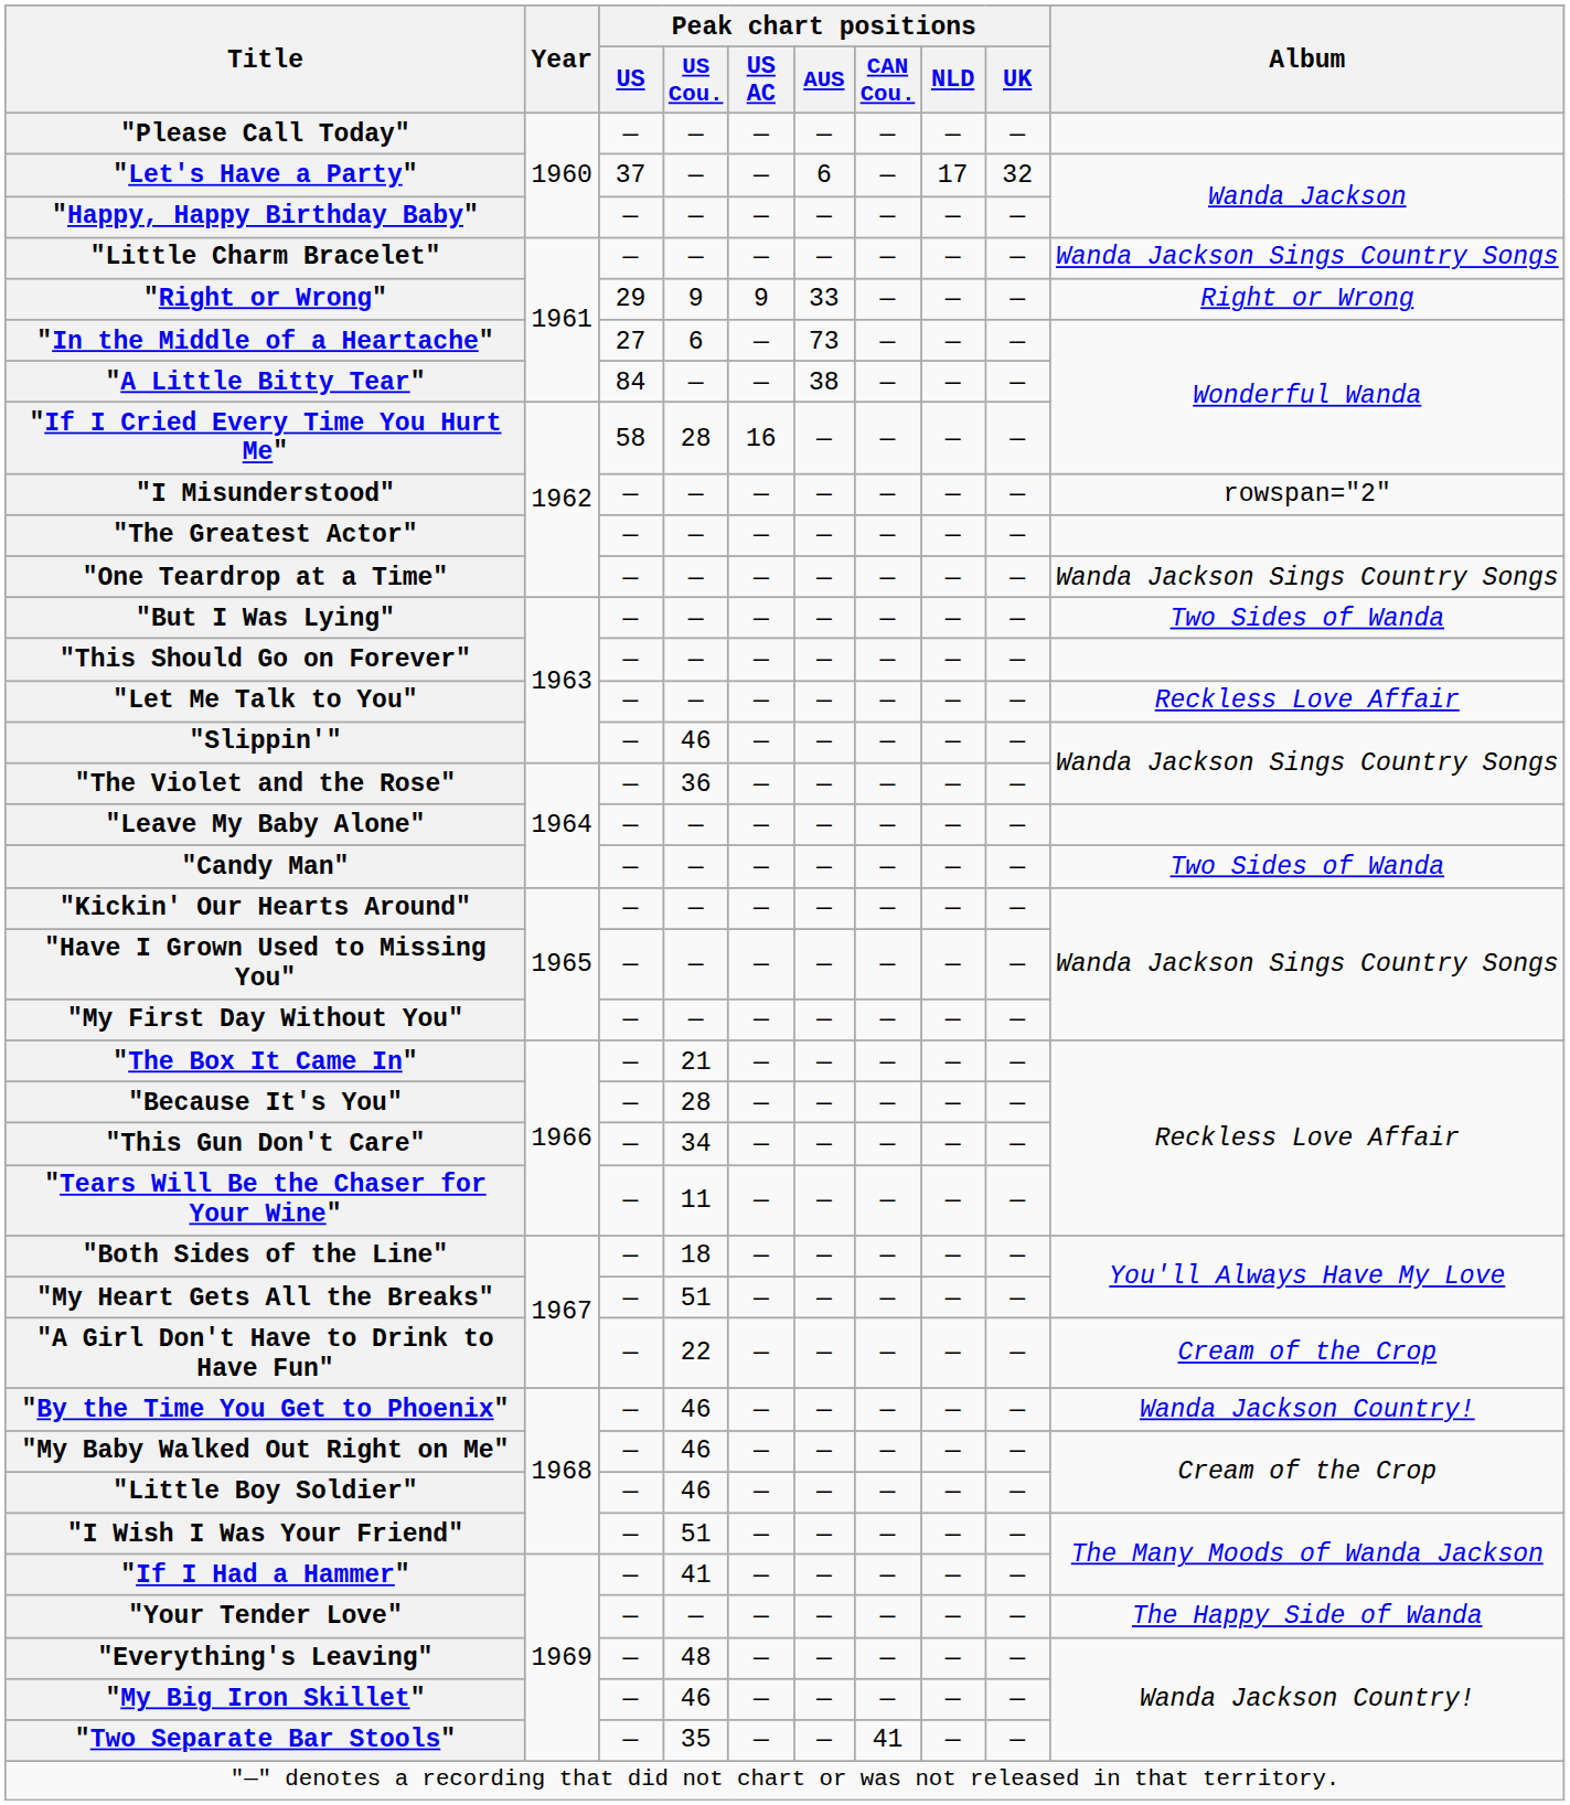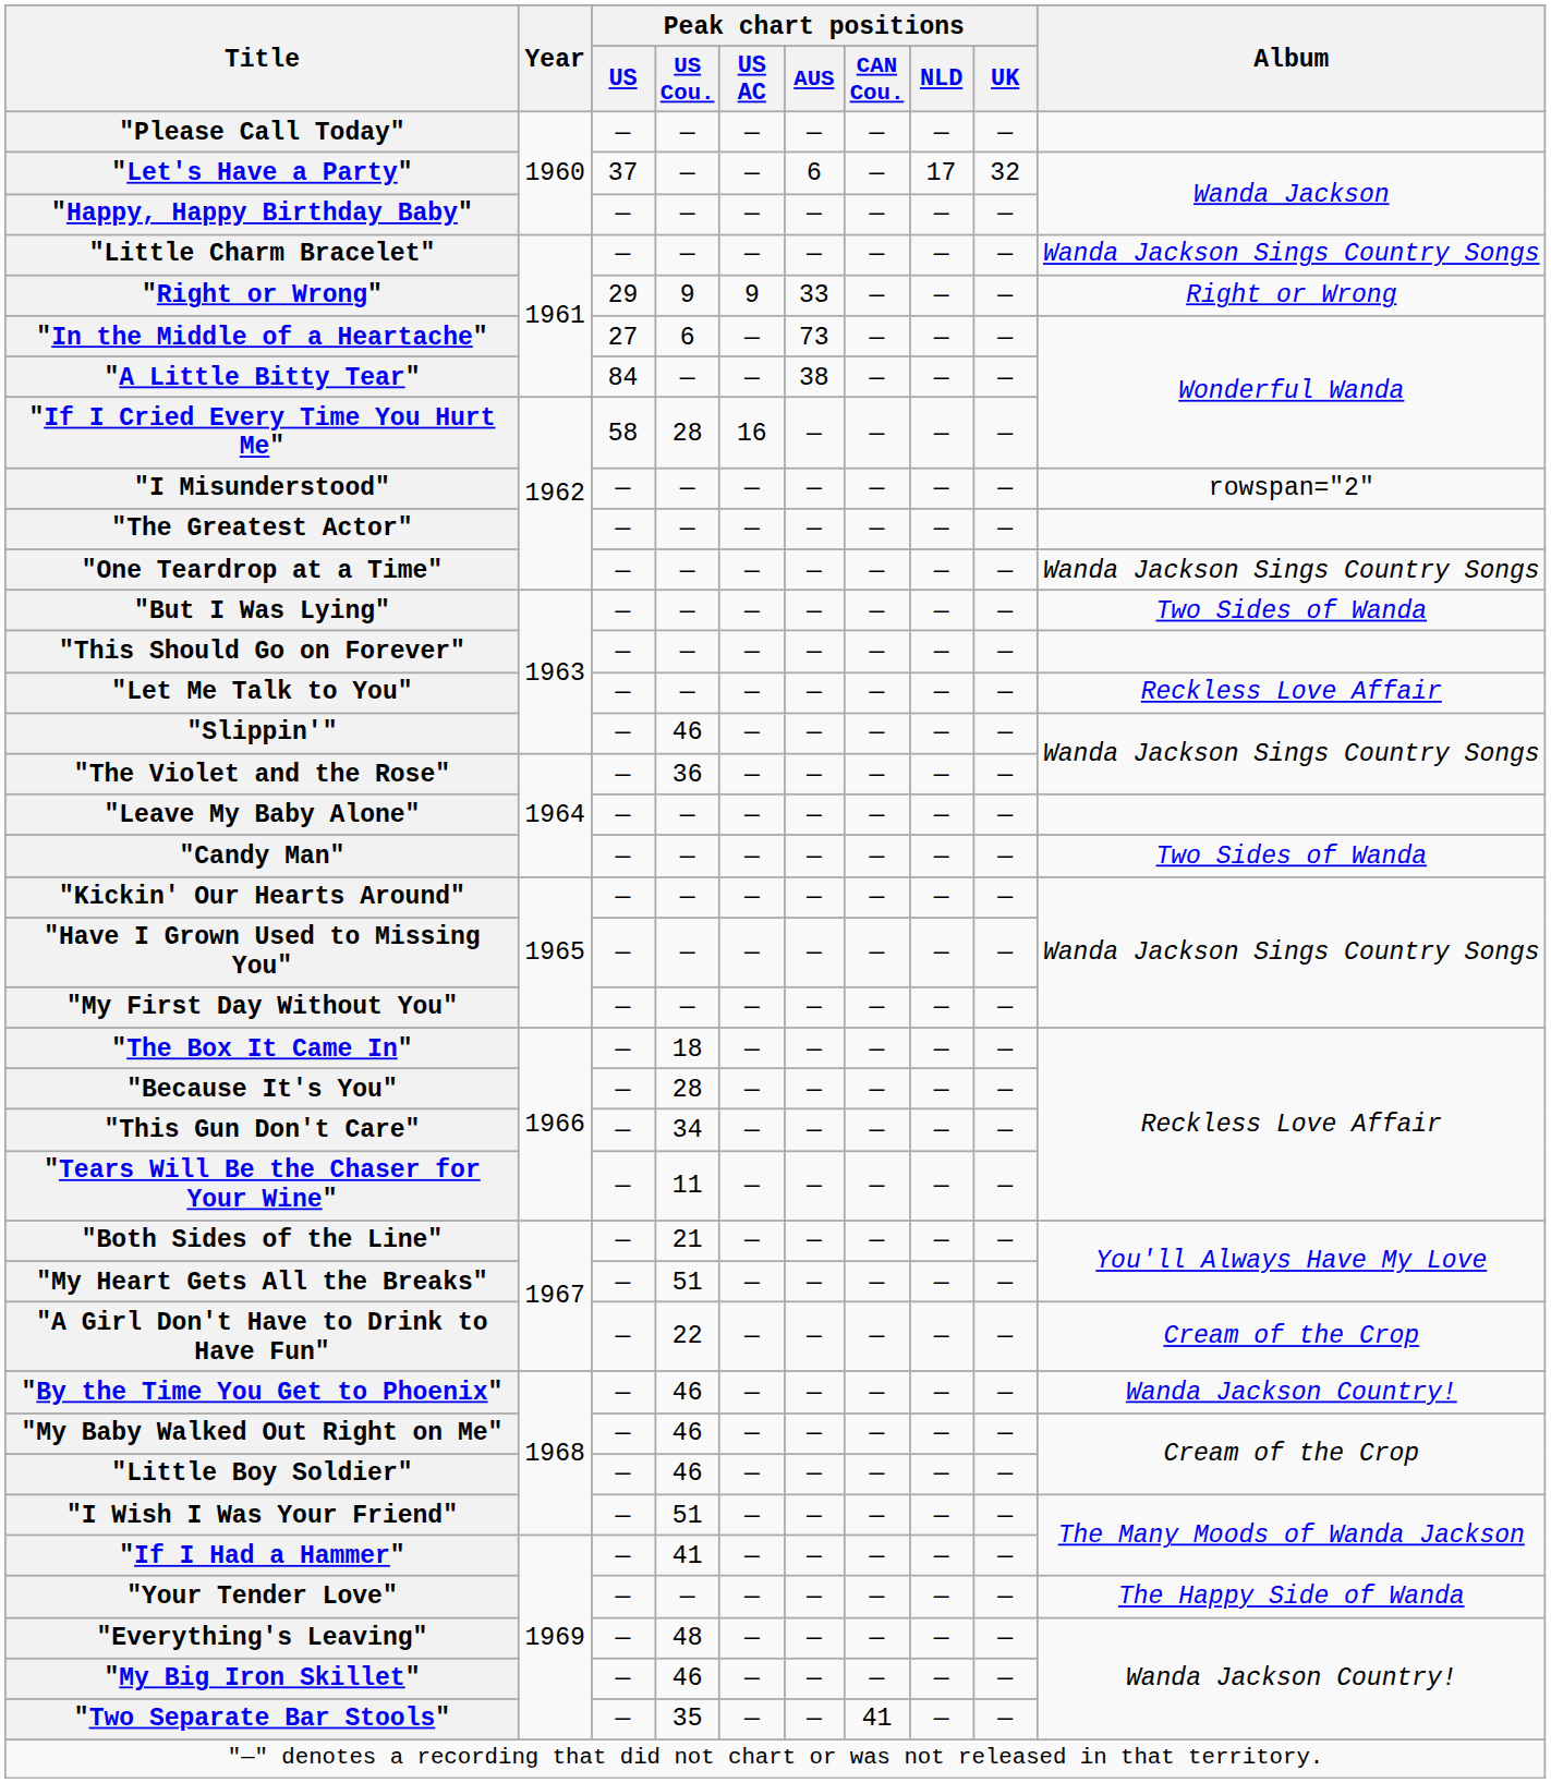"The Box It Came In" | Peak chart positions / US Cou.: 21 -> 18
"Both Sides of the Line" | Peak chart positions / US Cou.: 18 -> 21
